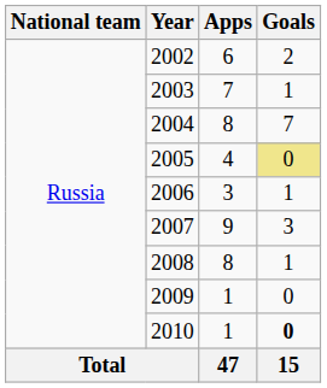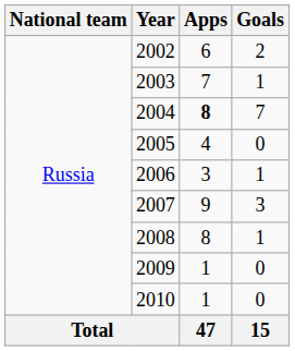2004 | Apps: normal -> bold
2005 | Goals: khaki background -> no background
2010 | Goals: bold -> normal
